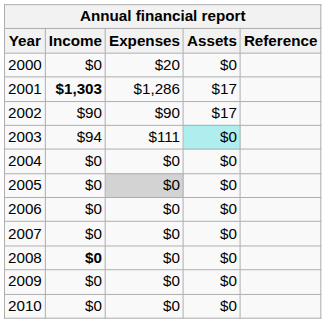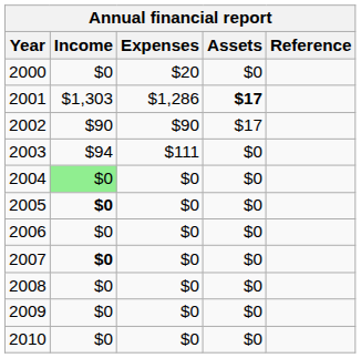2001 | Income: bold -> normal
2001 | Assets: normal -> bold
2003 | Assets: paleturquoise background -> no background
2004 | Income: no background -> lightgreen background
2005 | Income: normal -> bold
2005 | Expenses: lightgrey background -> no background
2007 | Income: normal -> bold
2008 | Income: bold -> normal
